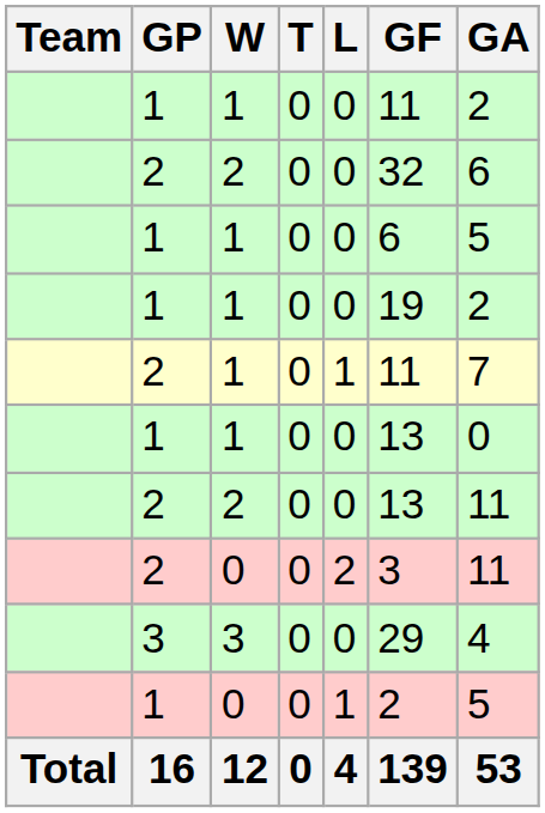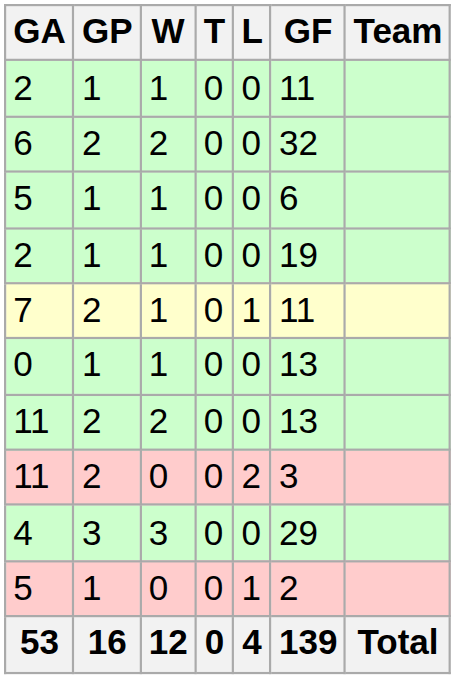columns swapped: Team <-> GA
